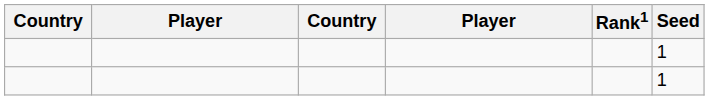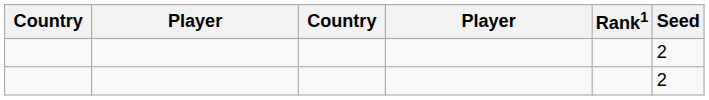row 2 | Seed: 1 -> 2
row 3 | Seed: 1 -> 2
